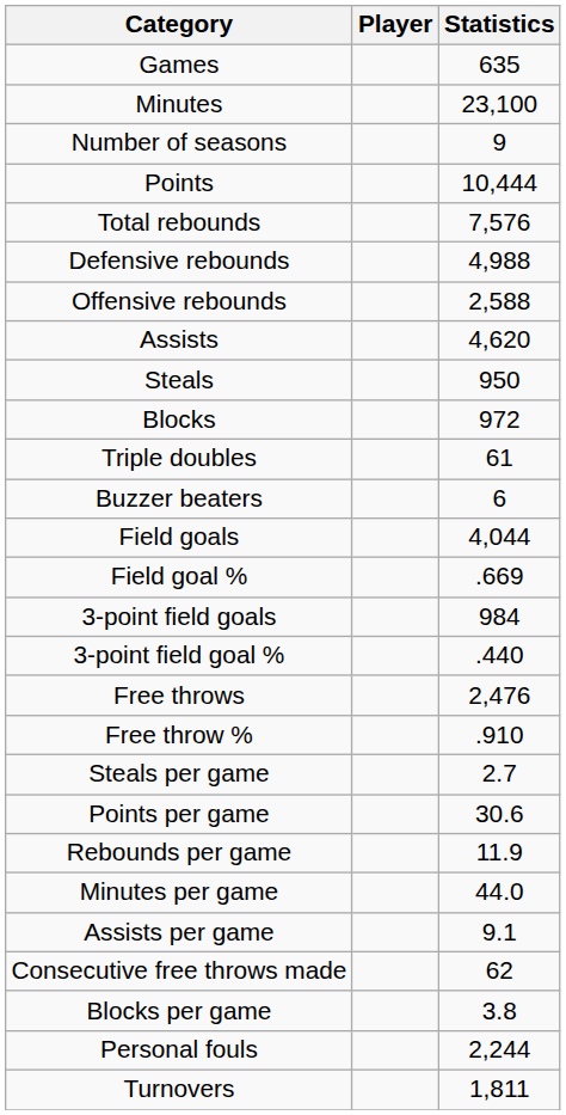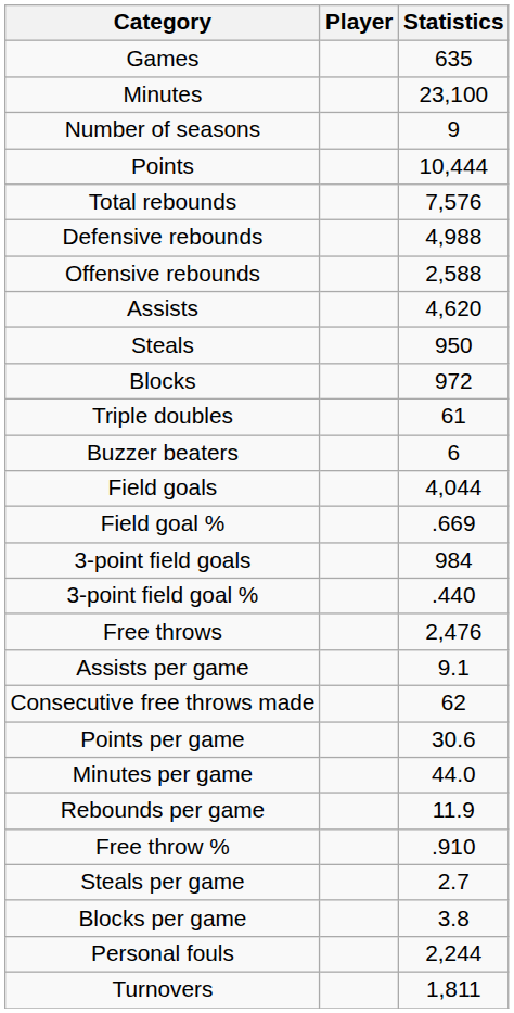rows swapped: Free throw % <-> Assists per game
rows swapped: Consecutive free throws made <-> Steals per game
rows swapped: Minutes per game <-> Rebounds per game
